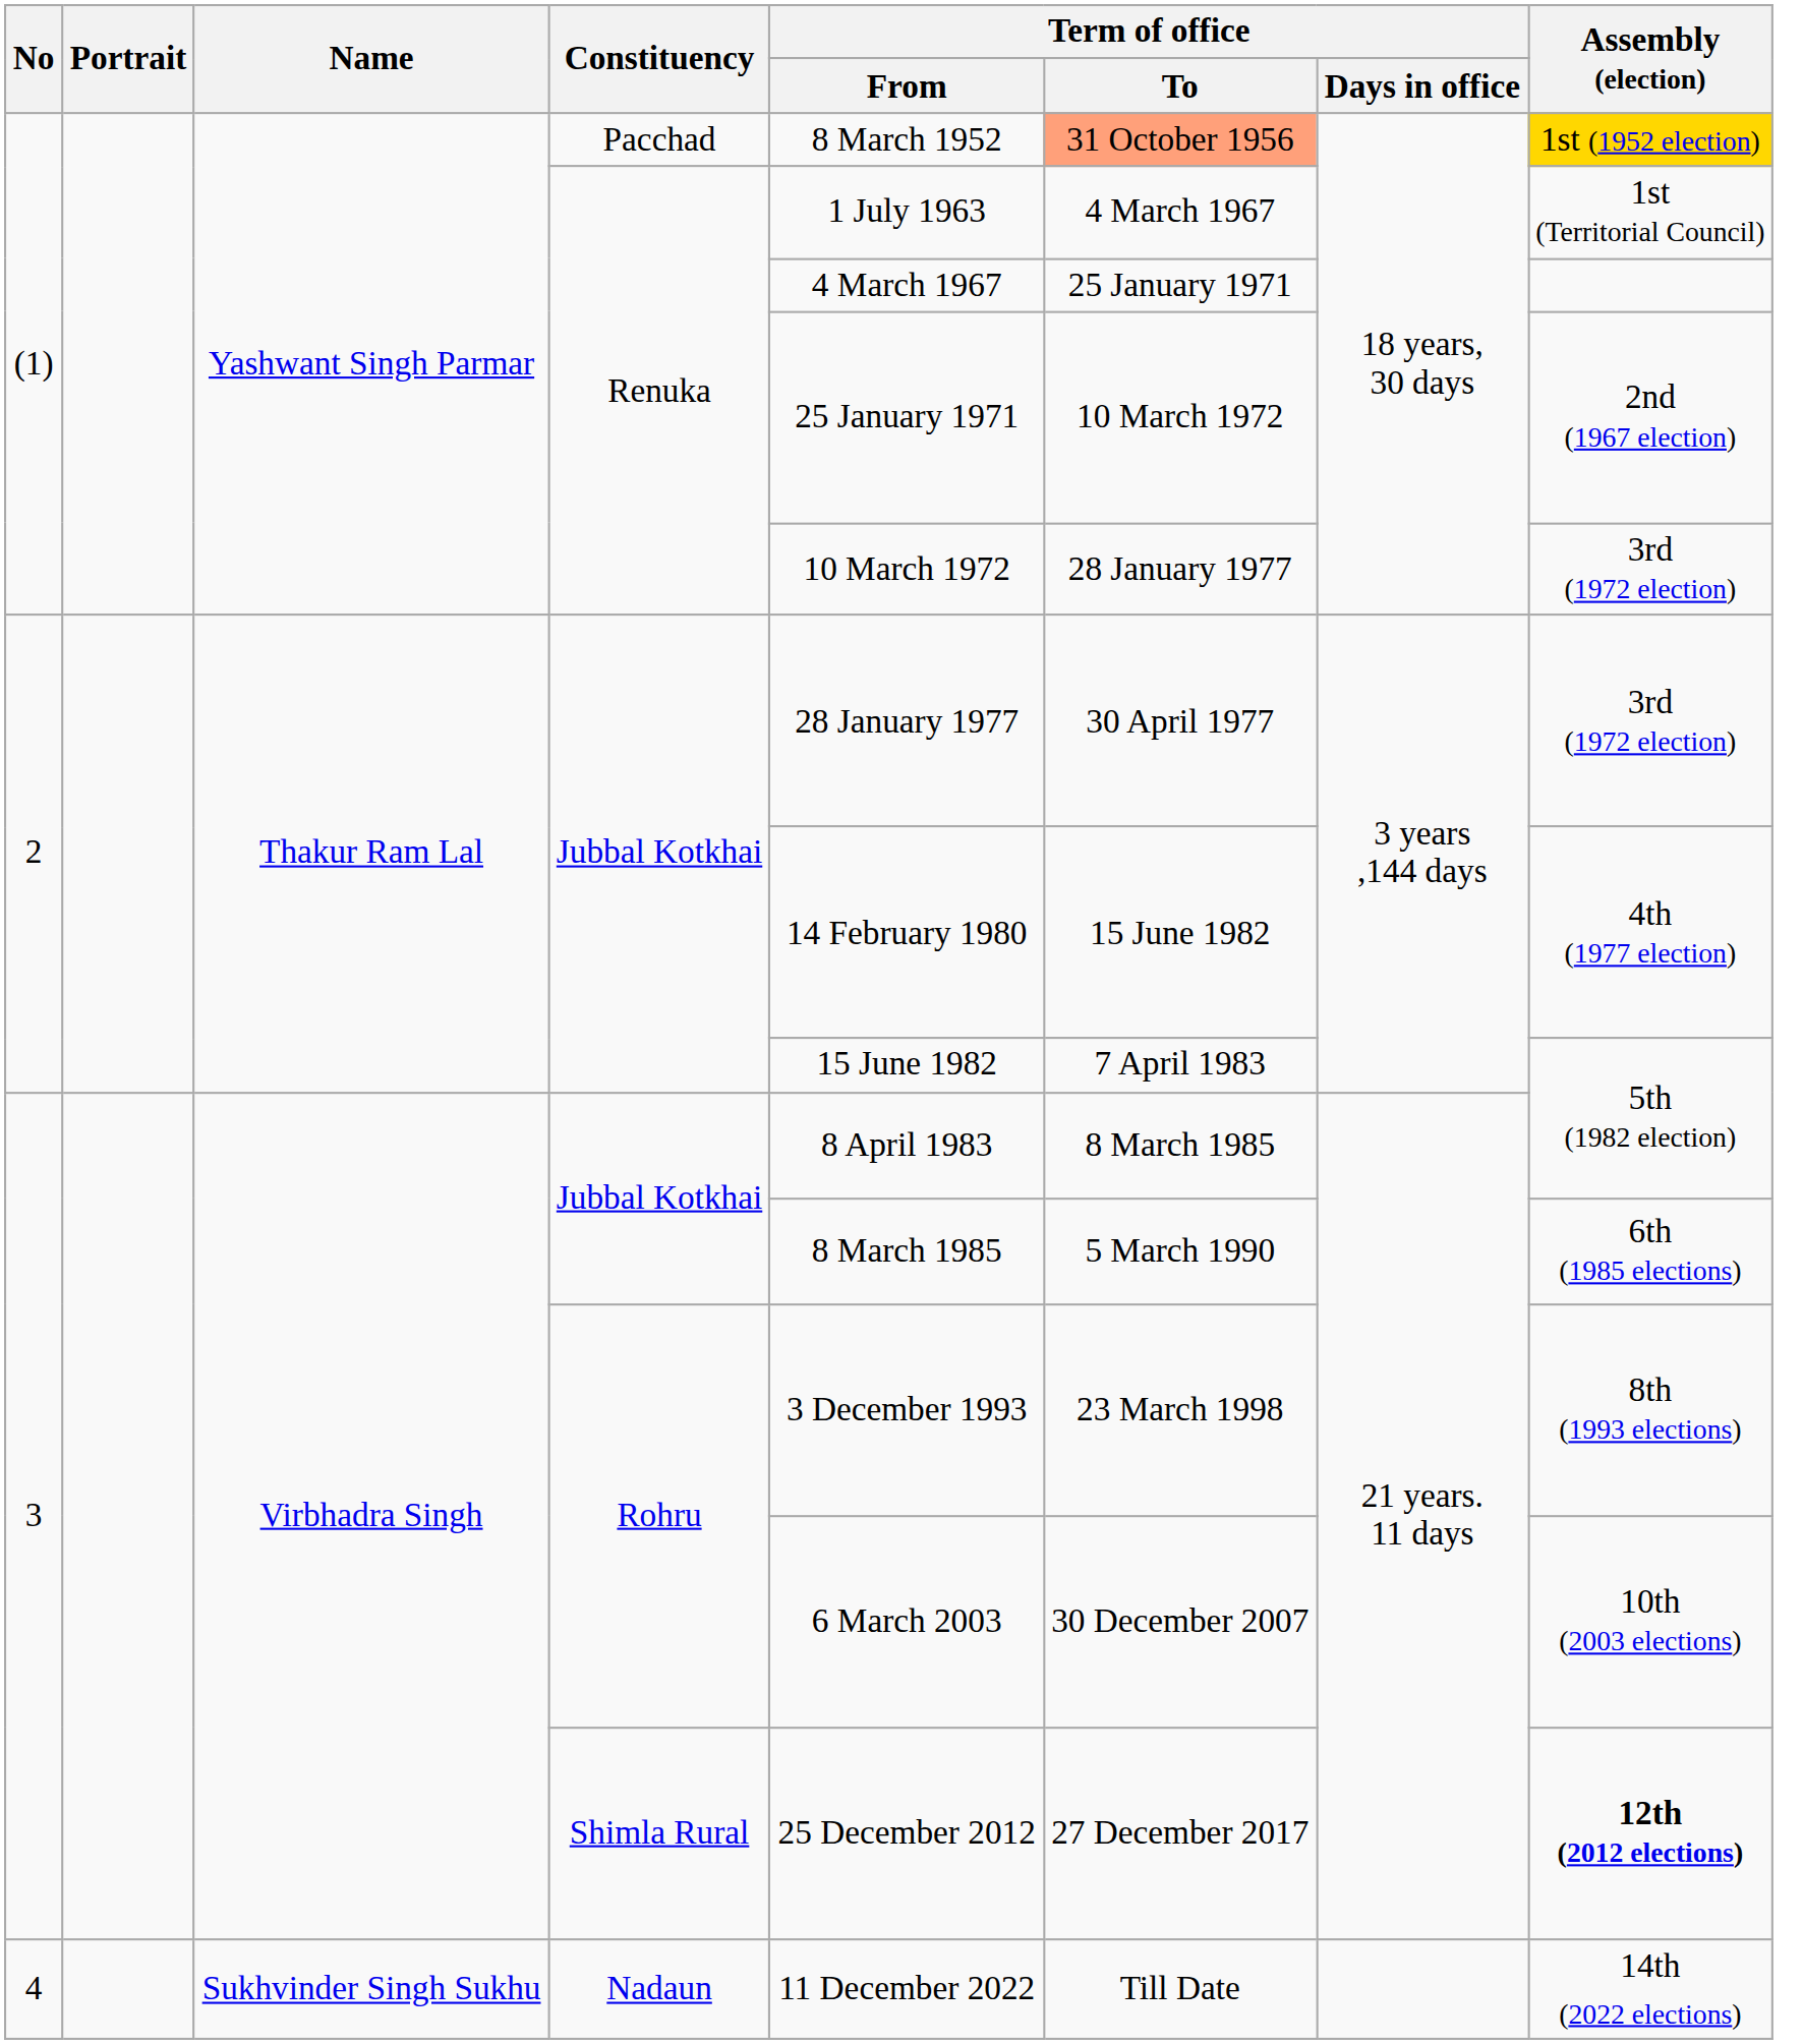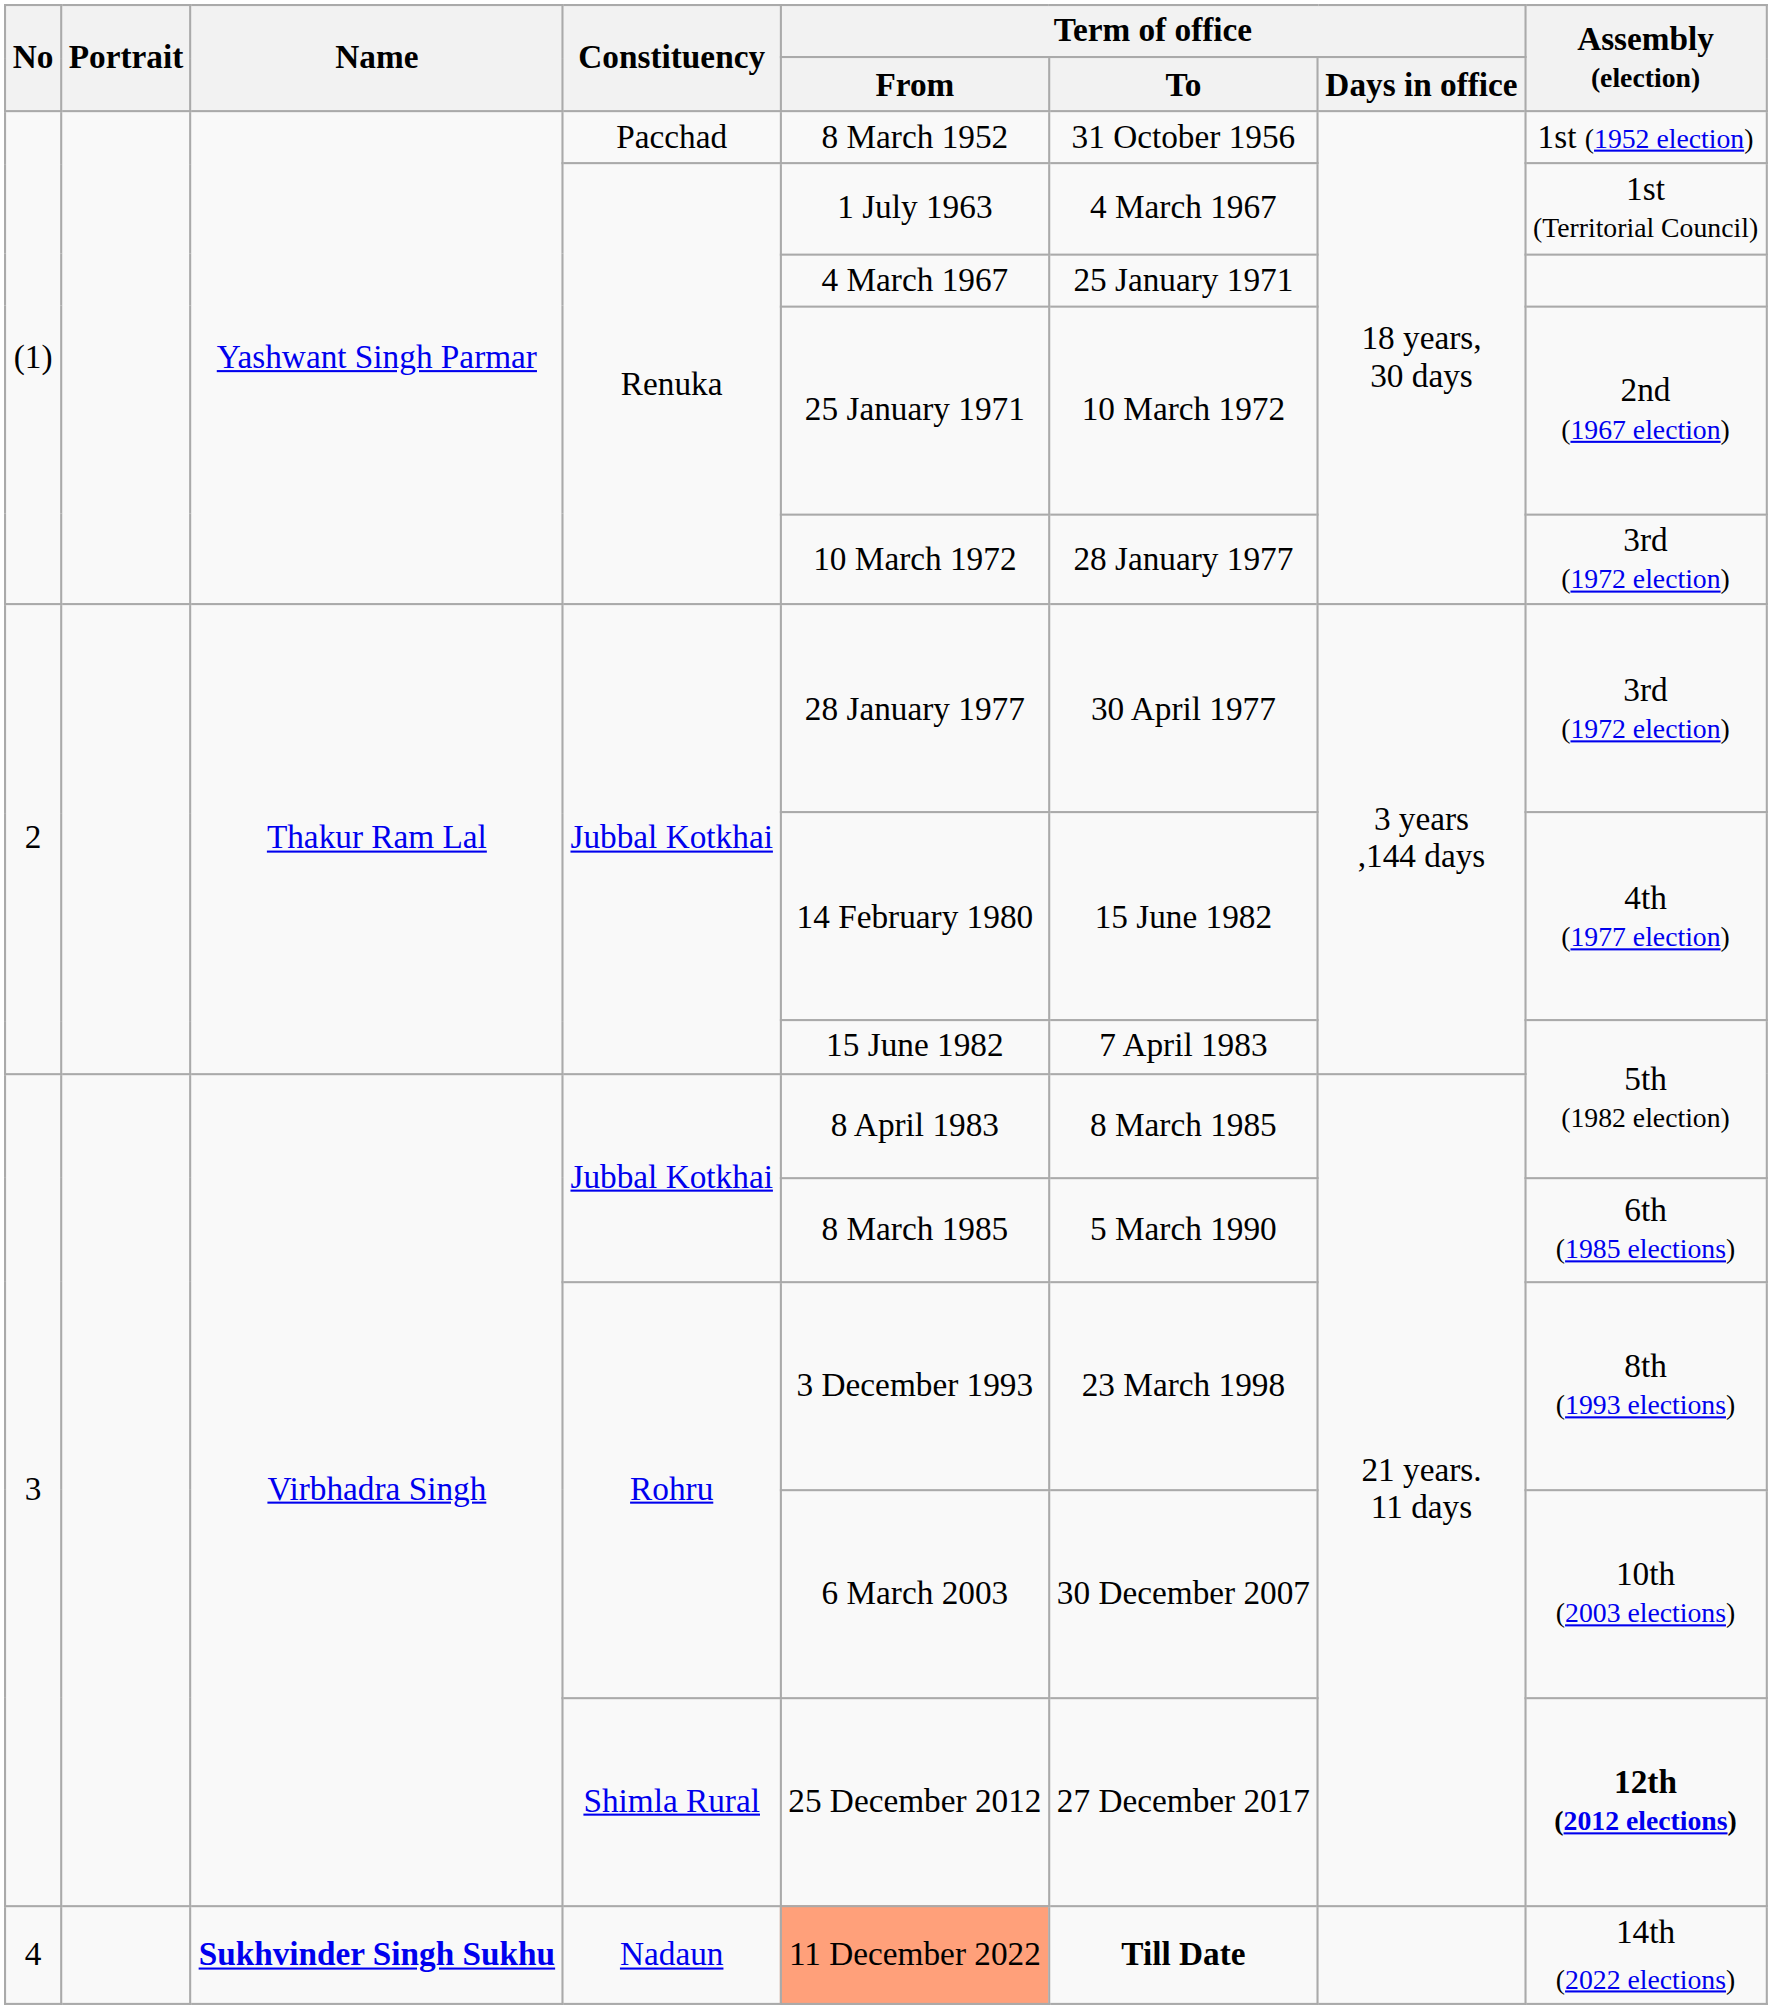Pacchad | Term of office / To: lightsalmon background -> no background
Pacchad | Assembly (election): gold background -> no background
Nadaun | Name: normal -> bold
Nadaun | Term of office / From: no background -> lightsalmon background
Nadaun | Term of office / To: normal -> bold
